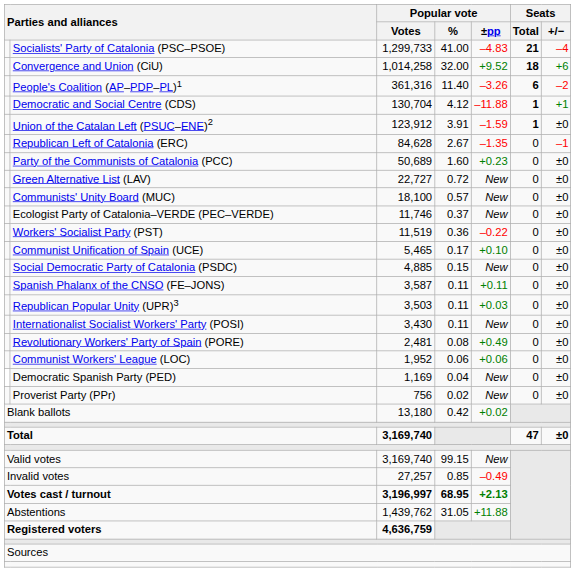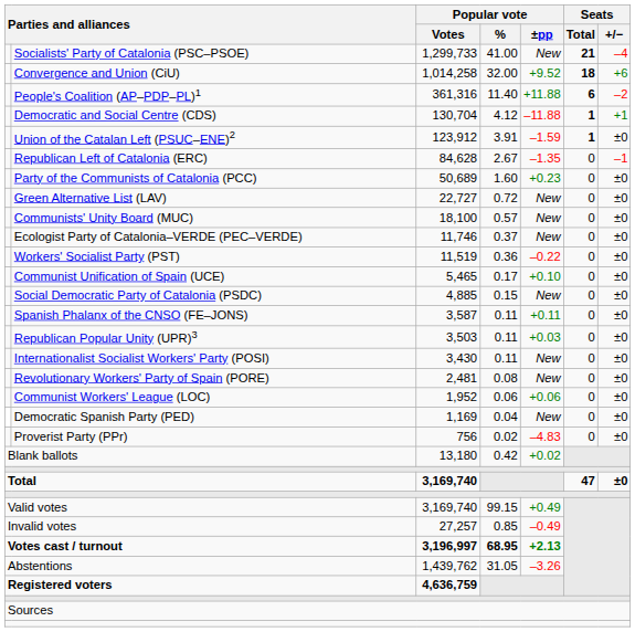Socialists' Party of Catalonia (PSC–PSOE) | Popular vote / ±pp: –4.83 -> New
People's Coalition (AP–PDP–PL)1 | Popular vote / ±pp: –3.26 -> +11.88
Revolutionary Workers' Party of Spain (PORE) | Popular vote / ±pp: +0.49 -> New
Proverist Party (PPr) | Popular vote / ±pp: New -> –4.83
Valid votes | Popular vote / ±pp: New -> +0.49
Abstentions | Popular vote / ±pp: +11.88 -> –3.26
